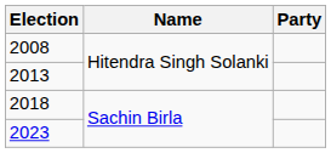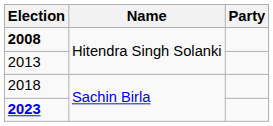2008 | Election: normal -> bold
2023 | Election: normal -> bold
